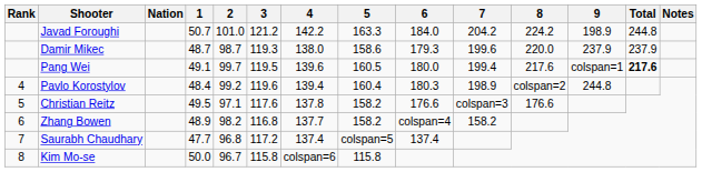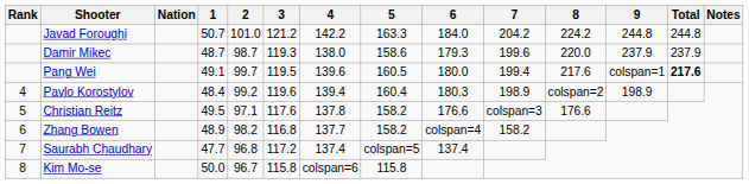Javad Foroughi | 9: 198.9 -> 244.8
Pavlo Korostylov | 9: 244.8 -> 198.9
